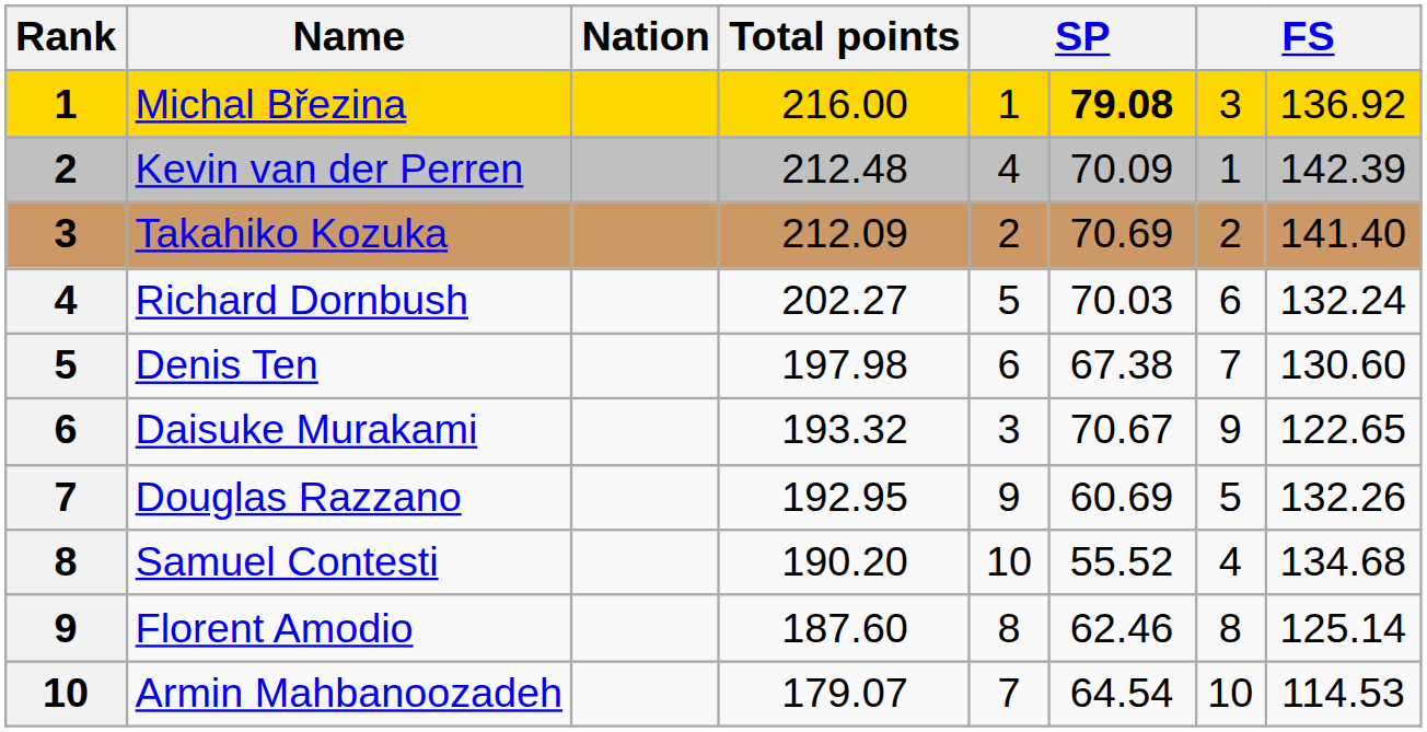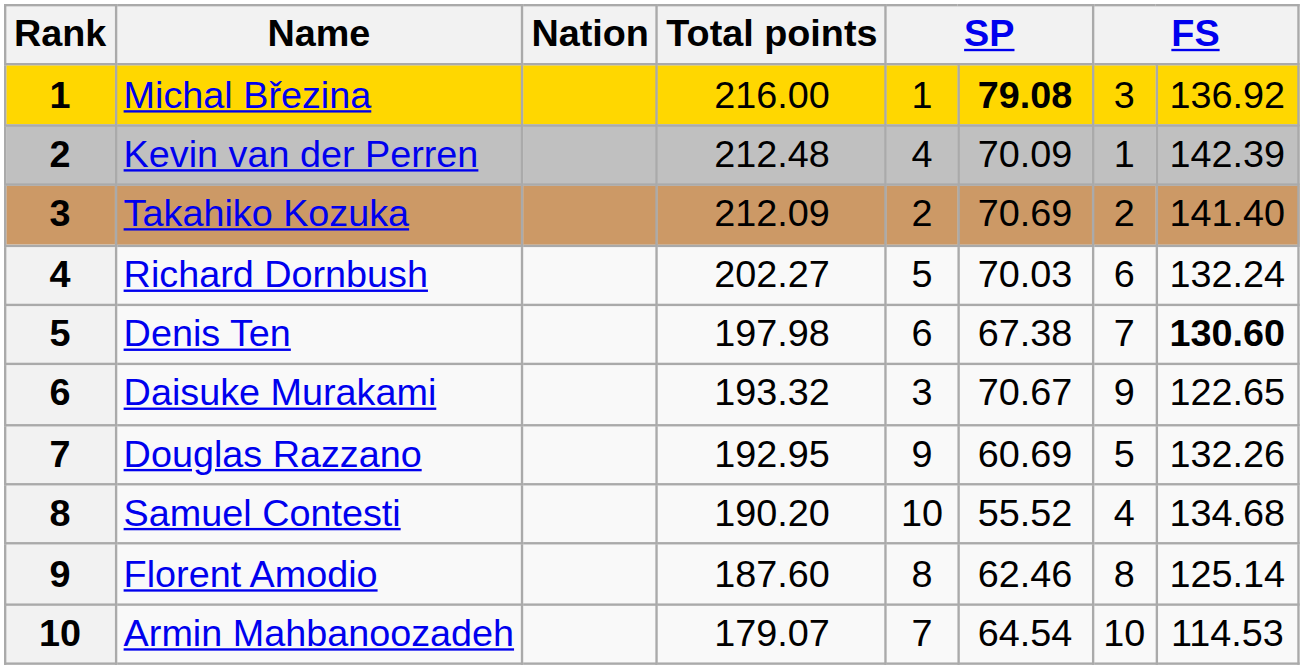Denis Ten | column 8: normal -> bold
